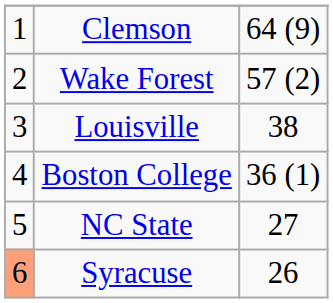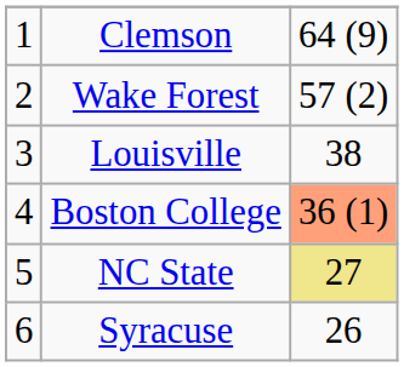Boston College | column 3: no background -> lightsalmon background
NC State | column 3: no background -> khaki background
Syracuse | column 1: lightsalmon background -> no background
